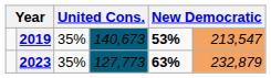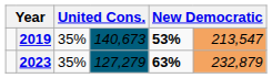2023 | column 4: 127,773 -> 127,279
